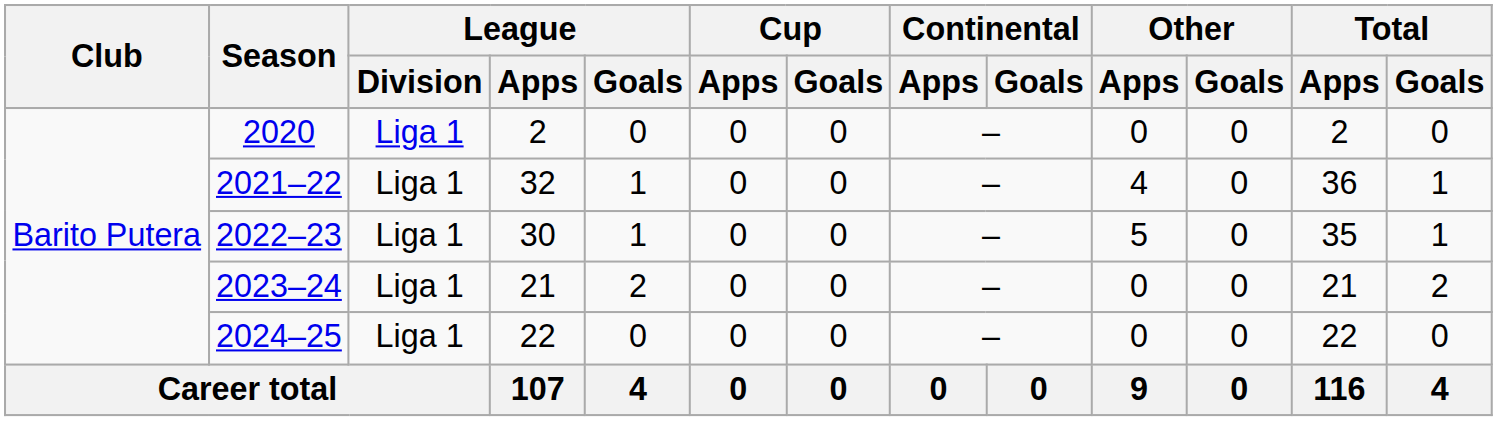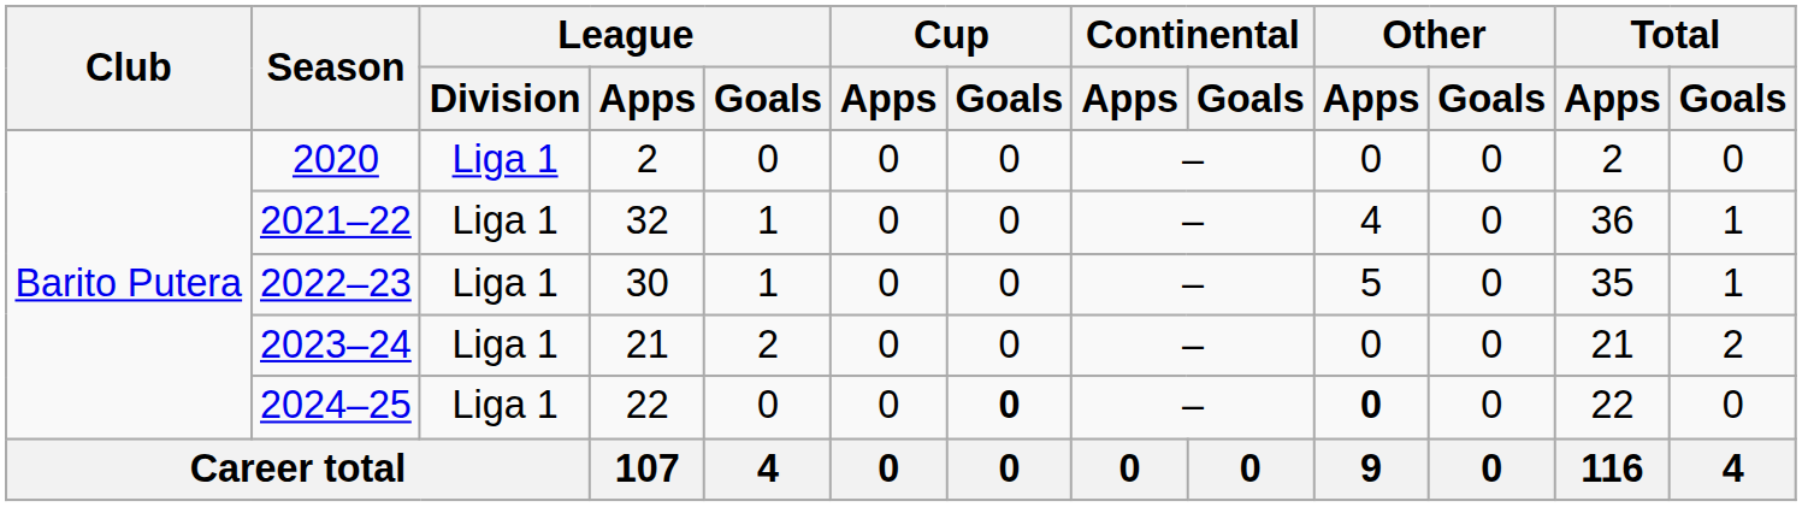2024–25 | Cup / Goals: normal -> bold
2024–25 | Other / Apps: normal -> bold
